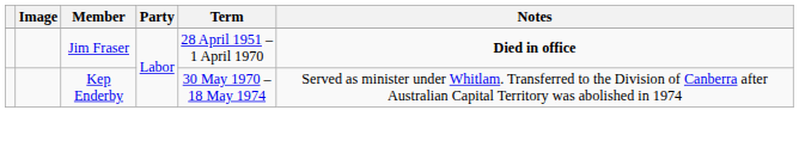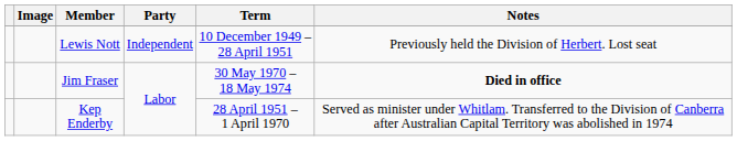+ row: Lewis Nott | Independent | 10 December 1949 – 28 April 1951 | Previously held the Division of Herbert. Lost seat
Jim Fraser | Term: 28 April 1951 – 1 April 1970 -> 30 May 1970 – 18 May 1974
Kep Enderby | Term: 30 May 1970 – 18 May 1974 -> 28 April 1951 – 1 April 1970
